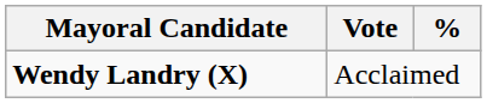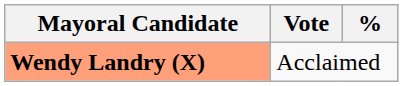Wendy Landry (X) | Mayoral Candidate: no background -> lightsalmon background
